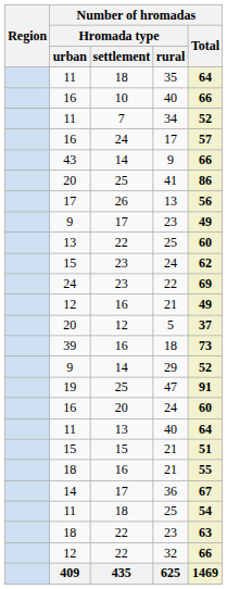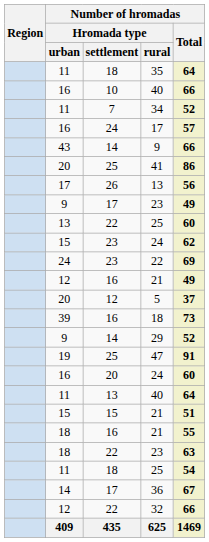rows swapped: 18 / 23 <-> 36
